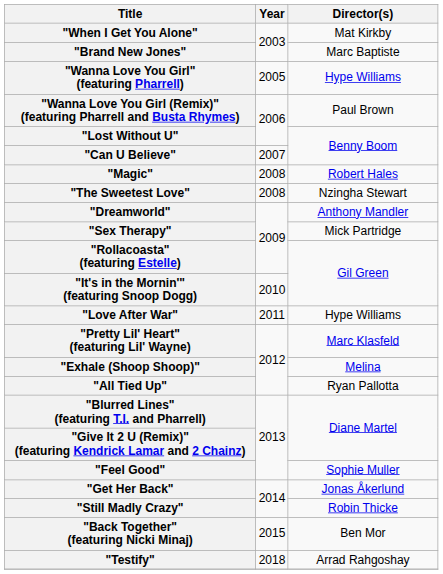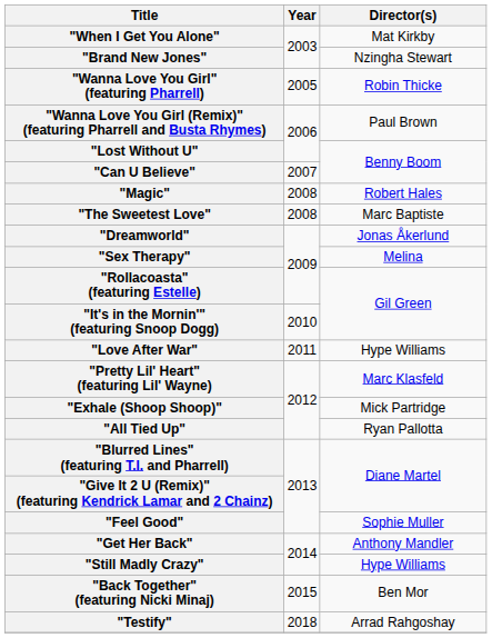"Brand New Jones" | Director(s): Marc Baptiste -> Nzingha Stewart
"Wanna Love You Girl" (featuring Pharrell) | Director(s): Hype Williams -> Robin Thicke
"The Sweetest Love" | Director(s): Nzingha Stewart -> Marc Baptiste
"Dreamworld" | Director(s): Anthony Mandler -> Jonas Åkerlund
"Sex Therapy" | Director(s): Mick Partridge -> Melina
"Exhale (Shoop Shoop)" | Director(s): Melina -> Mick Partridge
"Get Her Back" | Director(s): Jonas Åkerlund -> Anthony Mandler
"Still Madly Crazy" | Director(s): Robin Thicke -> Hype Williams
